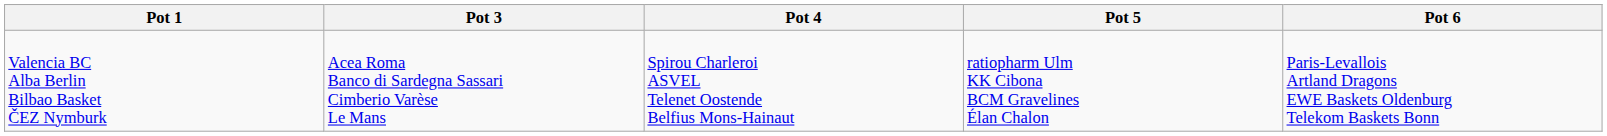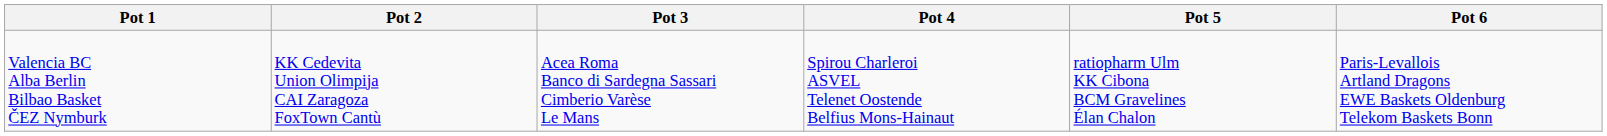+ column: Pot 2 | KK Cedevita Union Olimpija CAI Zaragoza FoxTown Cantù
